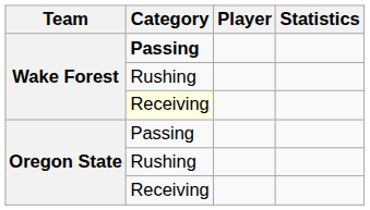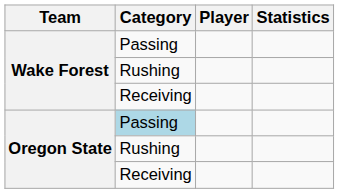Wake Forest / Passing | Category: bold -> normal
Wake Forest / Receiving | Category: lightyellow background -> no background
Oregon State / Passing | Category: no background -> lightblue background
